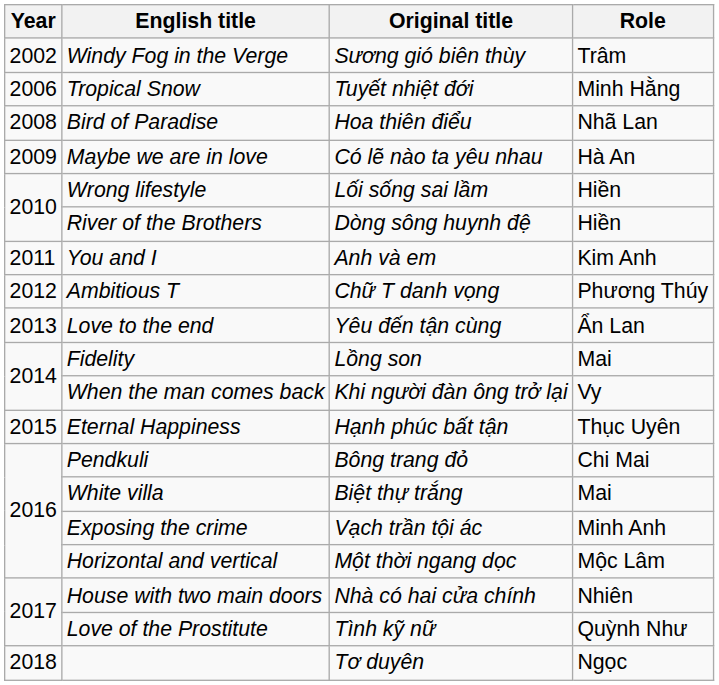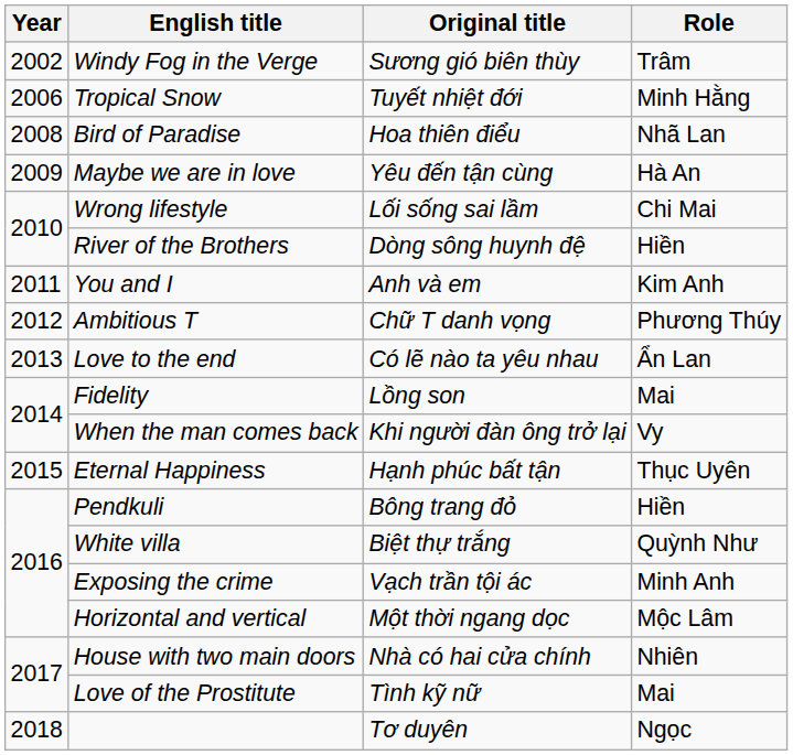Maybe we are in love | Original title: Có lẽ nào ta yêu nhau -> Yêu đến tận cùng
Wrong lifestyle | Role: Hiền -> Chi Mai
Love to the end | Original title: Yêu đến tận cùng -> Có lẽ nào ta yêu nhau
Pendkuli | Role: Chi Mai -> Hiền
White villa | Role: Mai -> Quỳnh Như
Love of the Prostitute | Role: Quỳnh Như -> Mai
